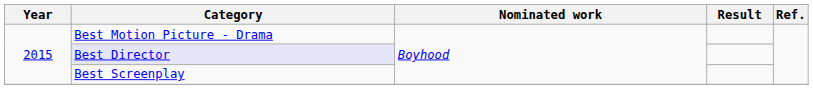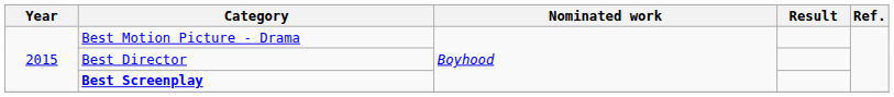Best Director | Category: lavender background -> no background
Best Screenplay | Category: normal -> bold
